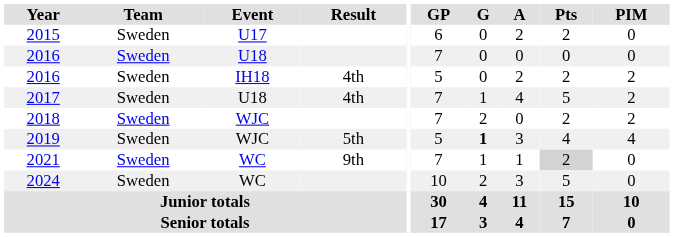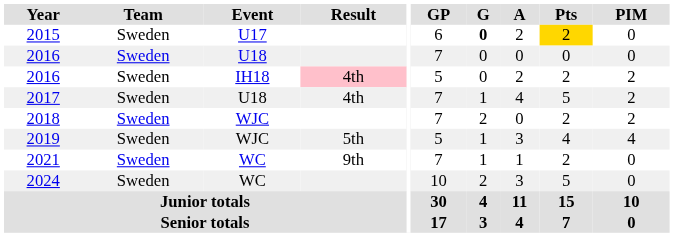2015 | G: normal -> bold
2015 | Pts: no background -> gold background
2016 / IH18 | Result: no background -> pink background
2019 | G: bold -> normal
2021 | Pts: lightgrey background -> no background
